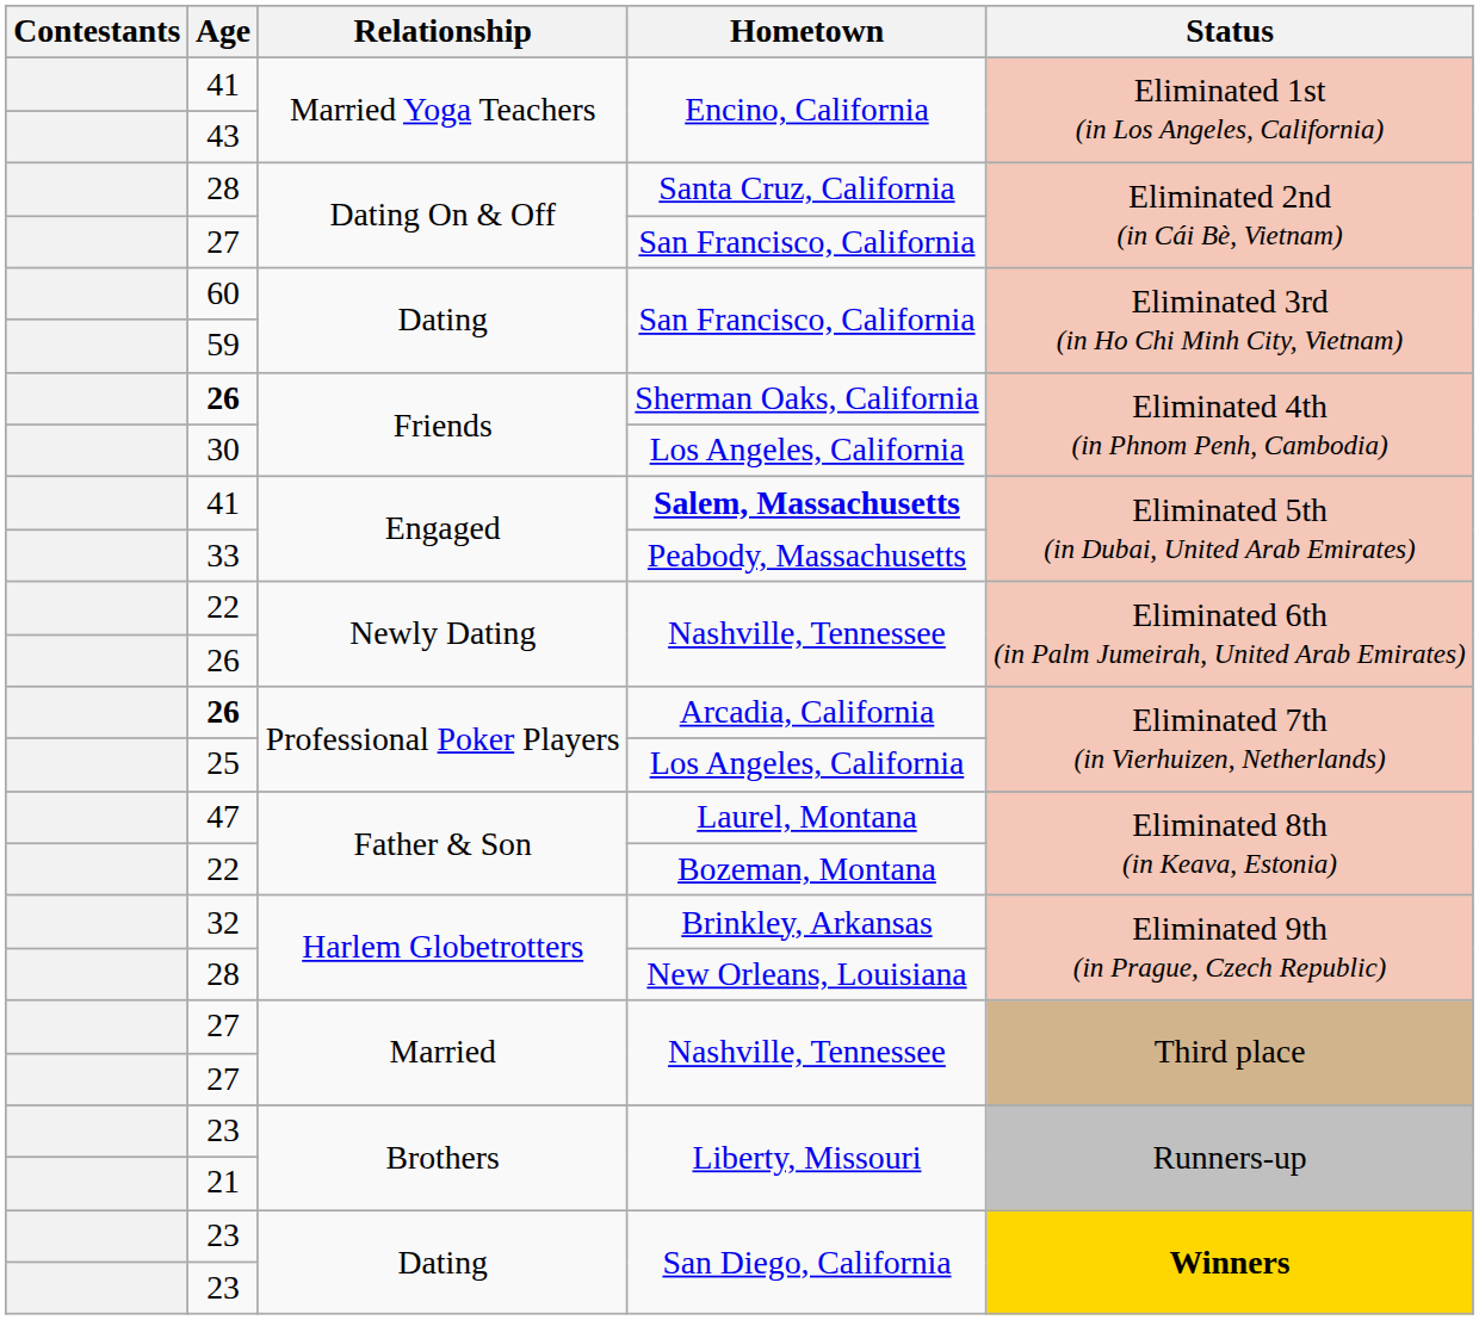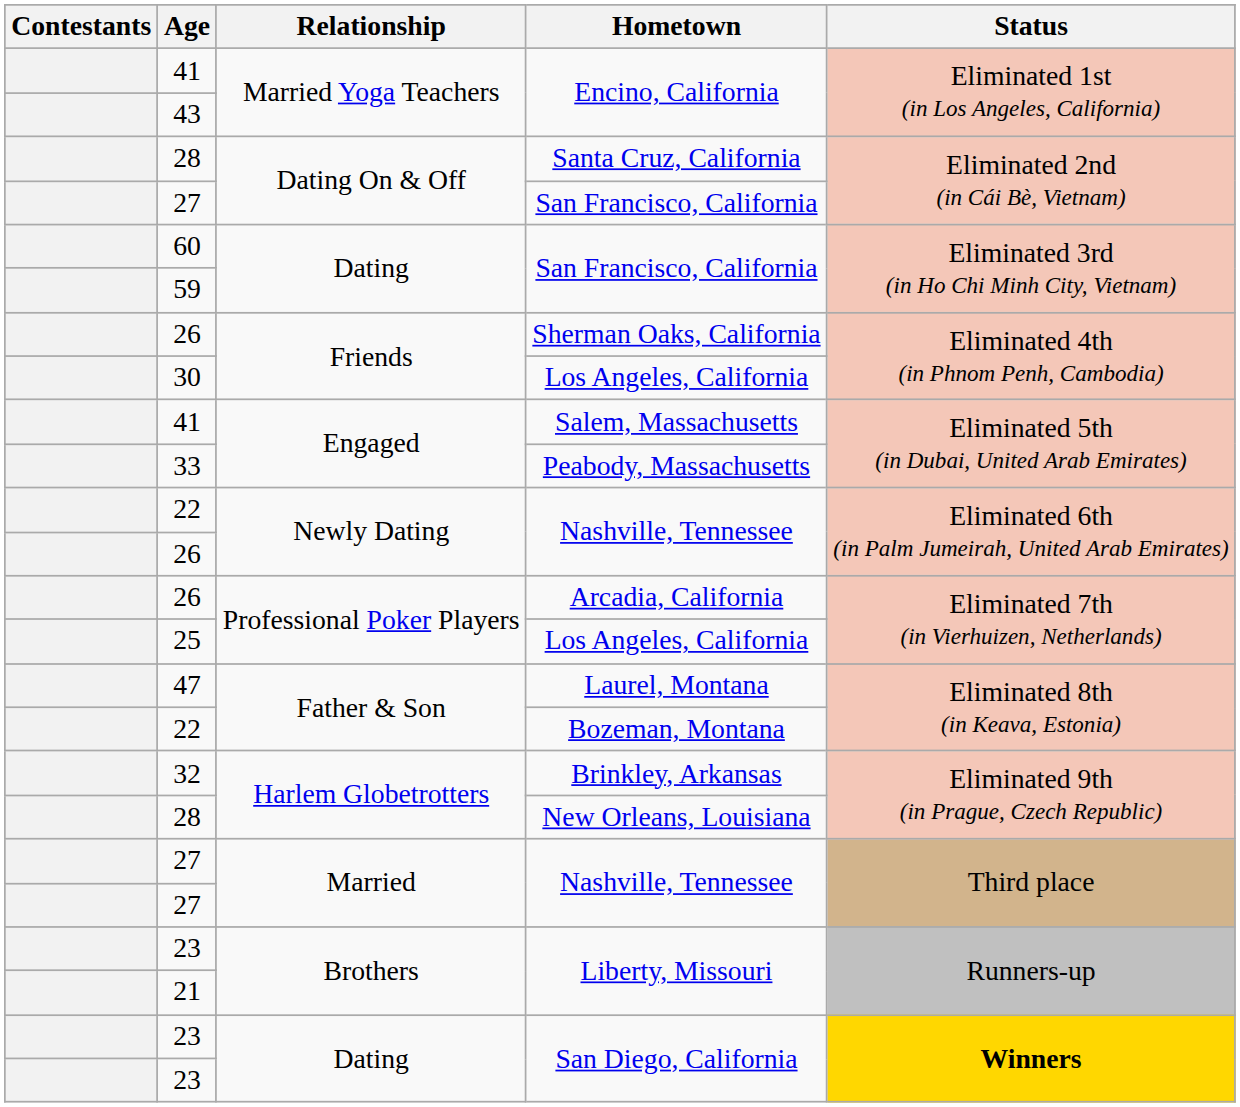26 / Sherman Oaks, California | Age: bold -> normal
41 / Salem, Massachusetts | Hometown: bold -> normal
26 / Arcadia, California | Age: bold -> normal
